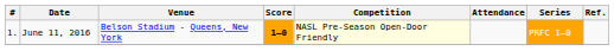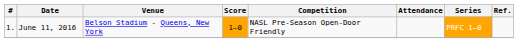June 11, 2016 | Score: bold -> normal
June 11, 2016 | Competition: lightyellow background -> no background
